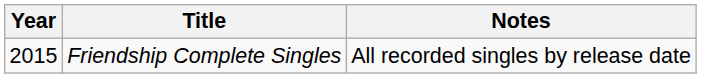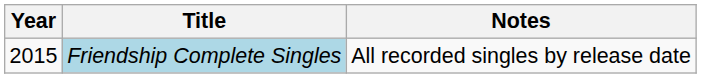row 2 | Title: no background -> lightblue background
